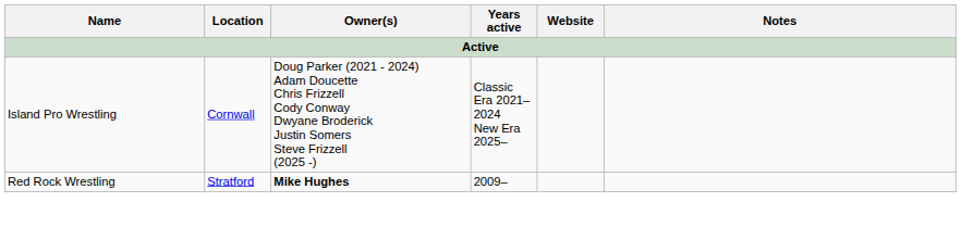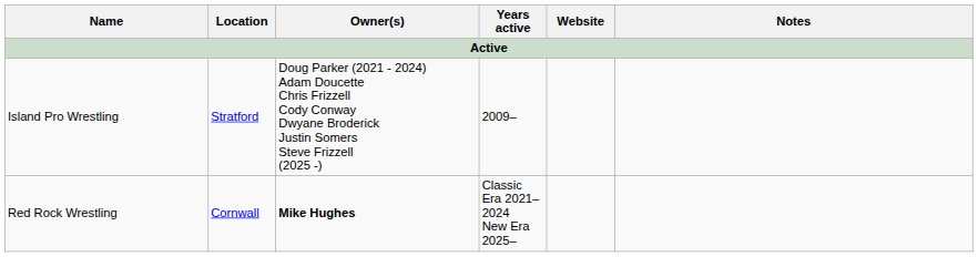Island Pro Wrestling | Location: Cornwall -> Stratford
Island Pro Wrestling | Years active: Classic Era 2021–2024 New Era 2025– -> 2009–
Red Rock Wrestling | Location: Stratford -> Cornwall
Red Rock Wrestling | Years active: 2009– -> Classic Era 2021–2024 New Era 2025–
